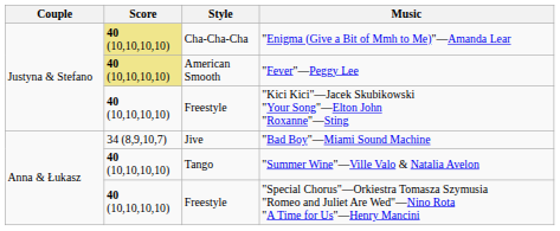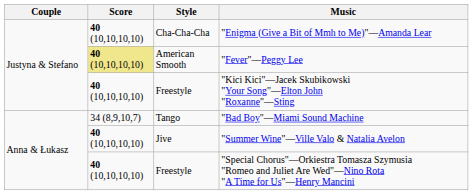"Enigma (Give a Bit of Mmh to Me)"—Amanda Lear | Score: khaki background -> no background
"Bad Boy"—Miami Sound Machine | Style: Jive -> Tango
"Summer Wine"—Ville Valo & Natalia Avelon | Style: Tango -> Jive
